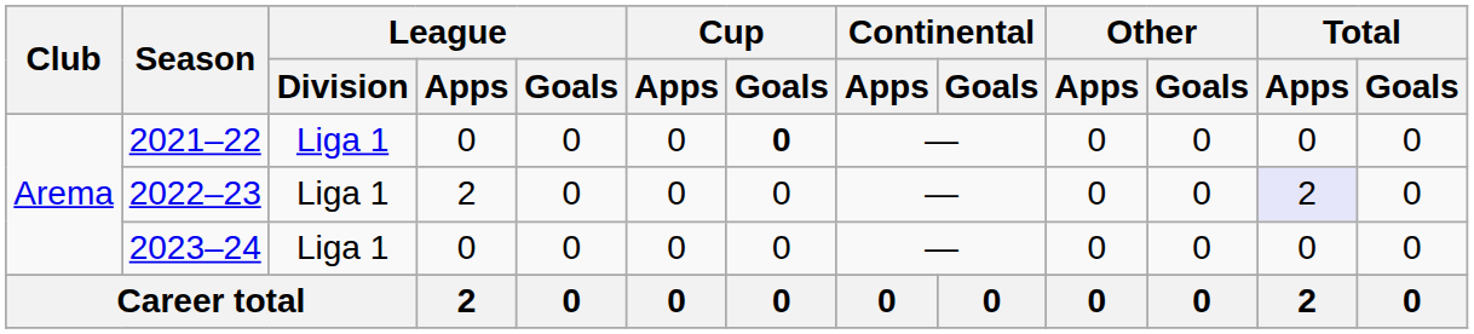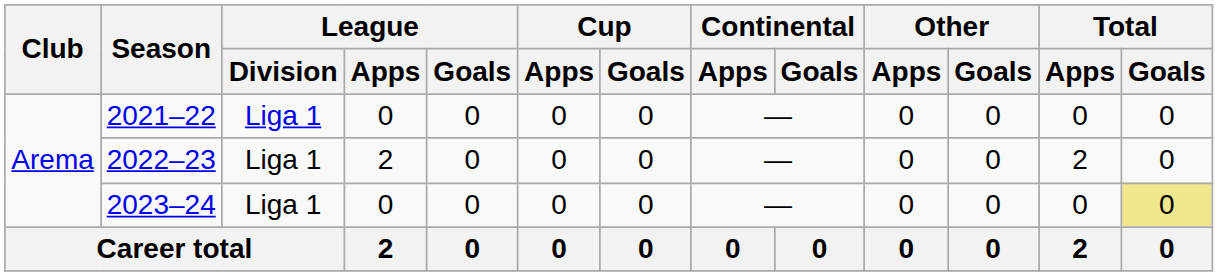2021–22 | Cup / Goals: bold -> normal
2022–23 | Total / Apps: lavender background -> no background
2023–24 | Total / Goals: no background -> khaki background
